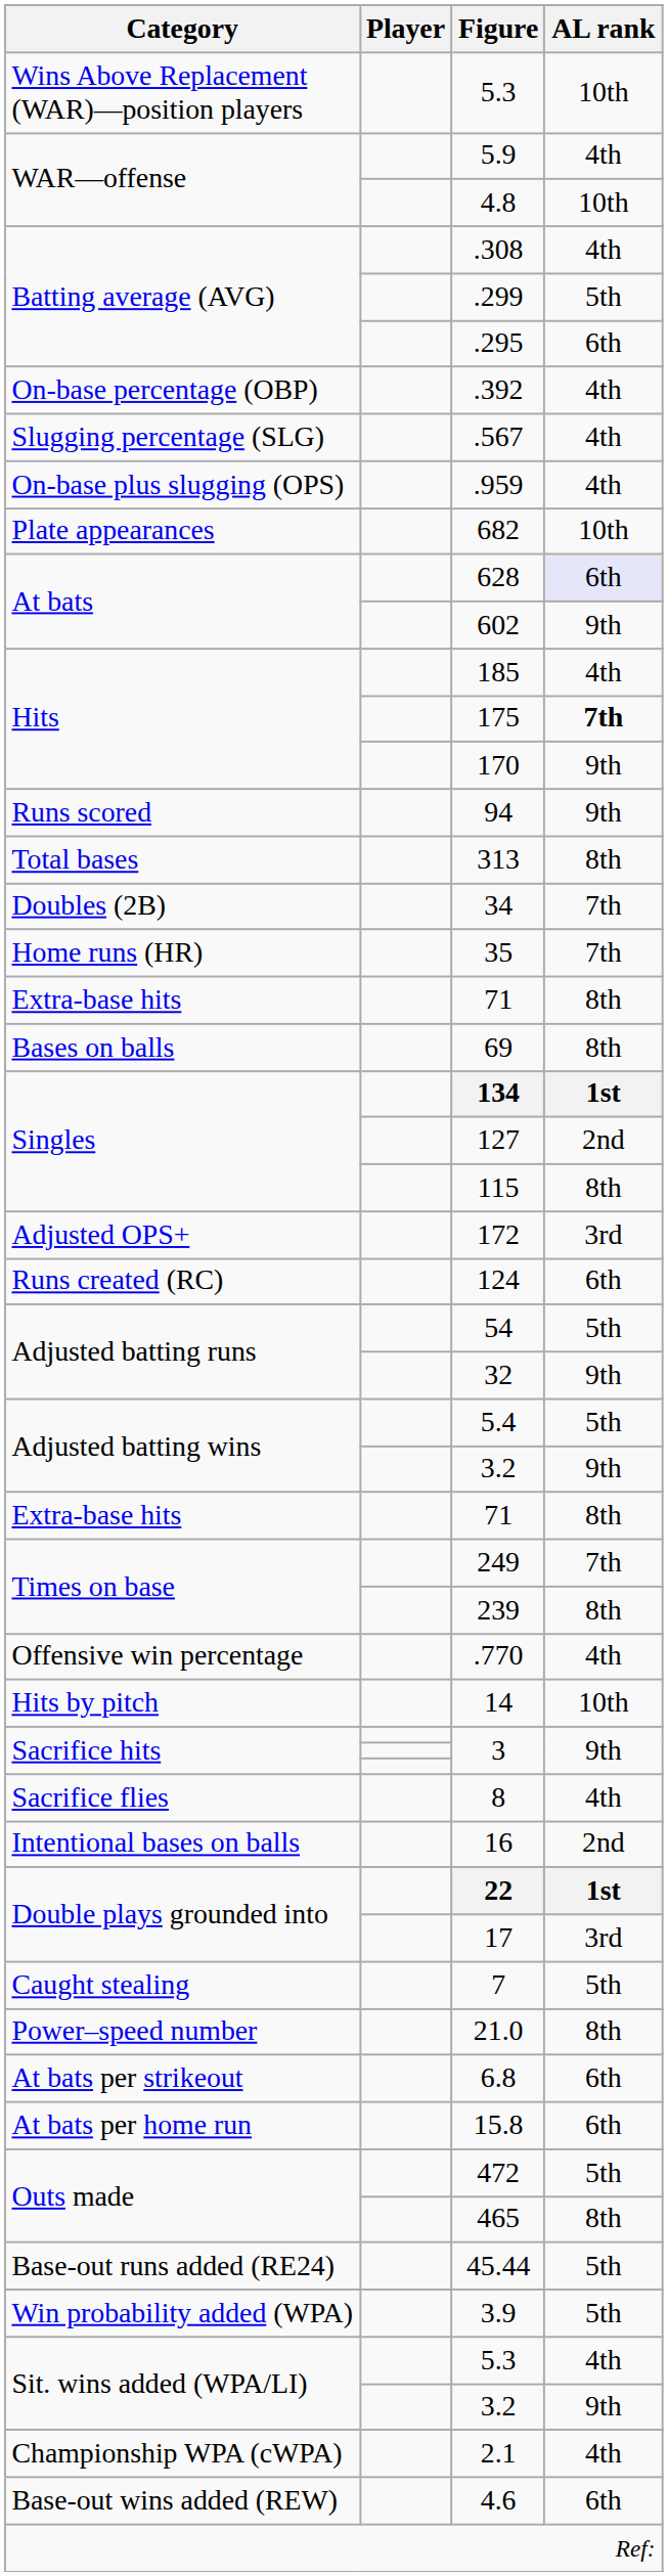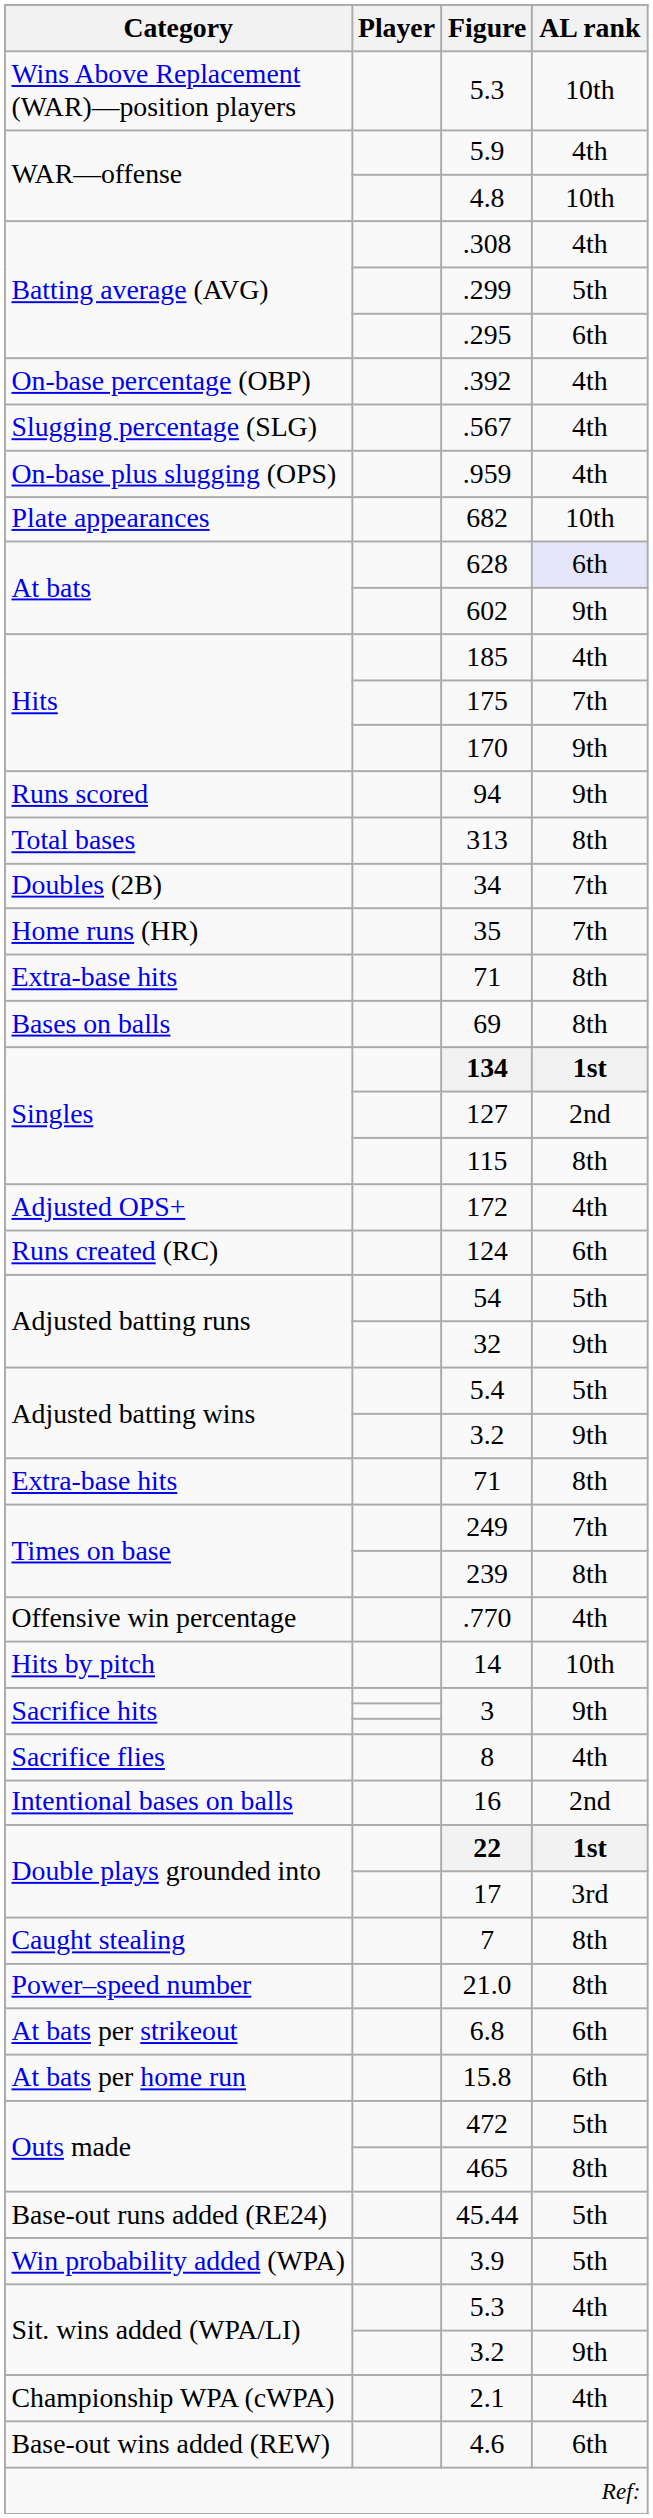175 | AL rank: bold -> normal
172 | AL rank: 3rd -> 4th
7 | AL rank: 5th -> 8th
